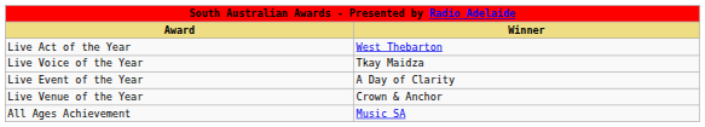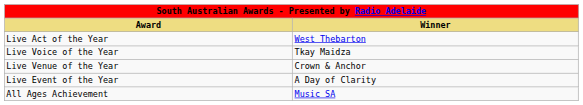rows swapped: Live Venue of the Year <-> Live Event of the Year
